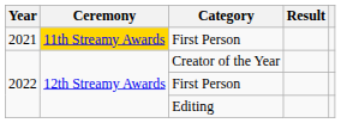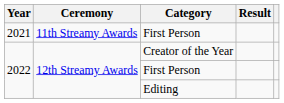2021 / First Person | Ceremony: gold background -> no background
